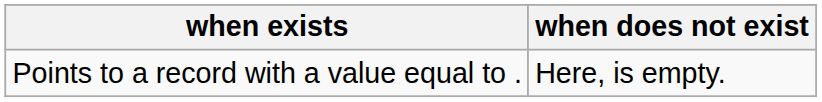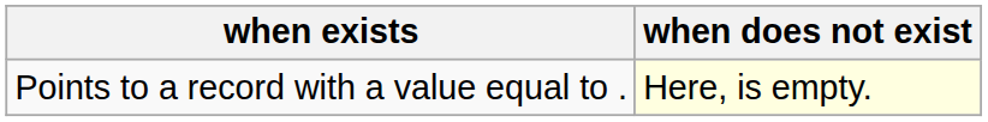Points to a record with a value equal to . | when does not exist: no background -> lightyellow background
